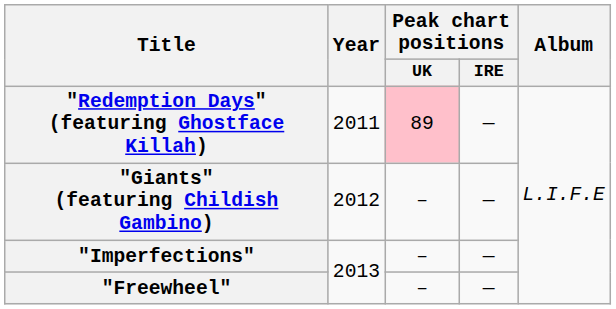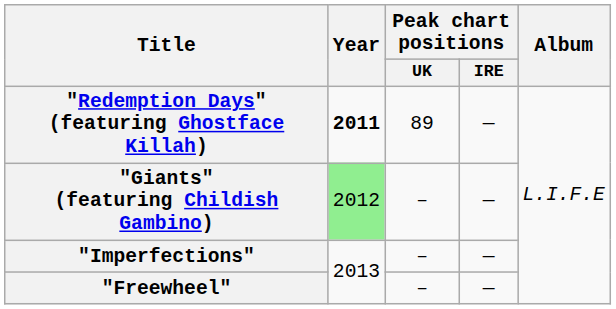"Redemption Days" (featuring Ghostface Killah) | Year: normal -> bold
"Redemption Days" (featuring Ghostface Killah) | Peak chart positions / UK: pink background -> no background
"Giants" (featuring Childish Gambino) | Year: no background -> lightgreen background
